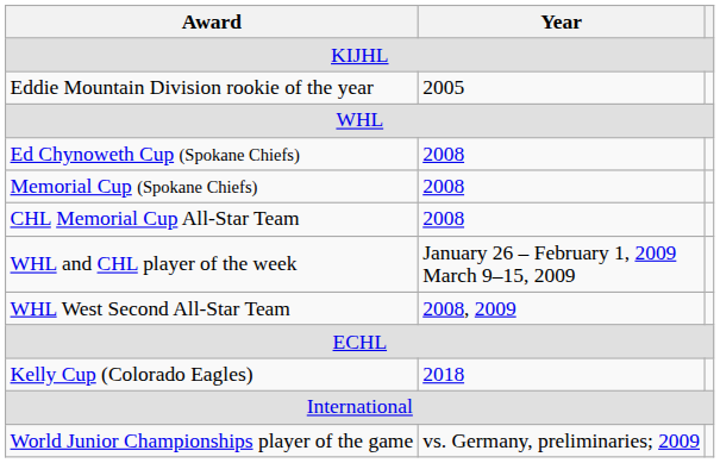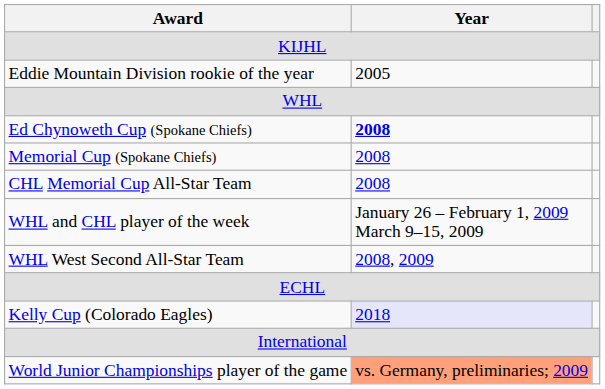Ed Chynoweth Cup (Spokane Chiefs) | Year: normal -> bold
Kelly Cup (Colorado Eagles) | Year: no background -> lavender background
World Junior Championships player of the game | Year: no background -> lightsalmon background
